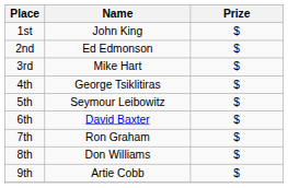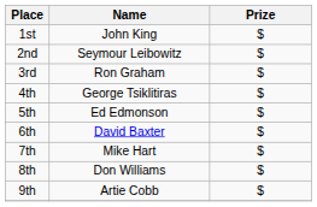2nd | Name: Ed Edmonson -> Seymour Leibowitz
3rd | Name: Mike Hart -> Ron Graham
5th | Name: Seymour Leibowitz -> Ed Edmonson
7th | Name: Ron Graham -> Mike Hart
